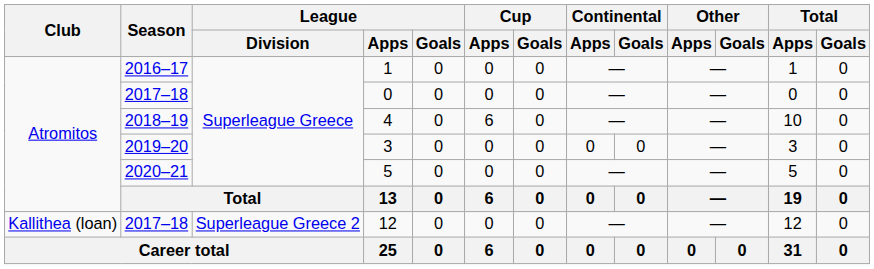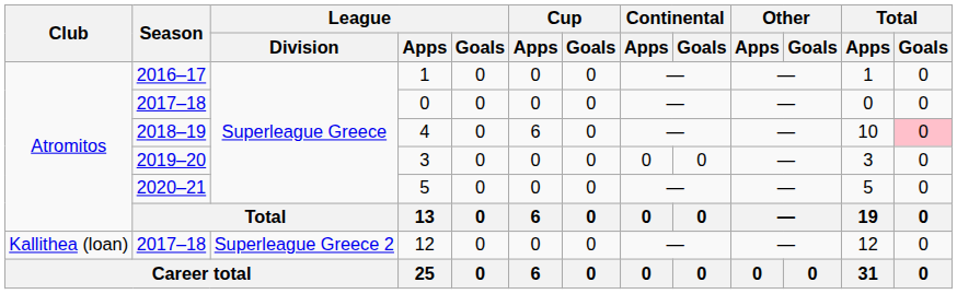4 | Total / Goals: no background -> pink background
